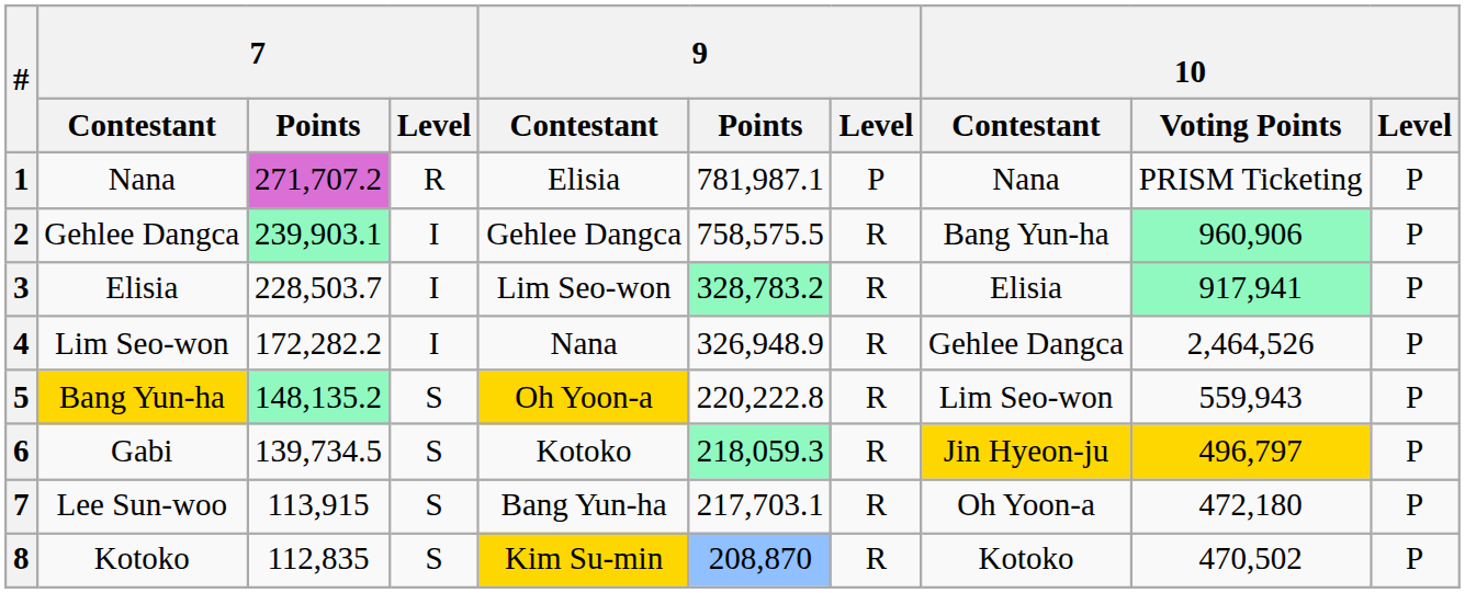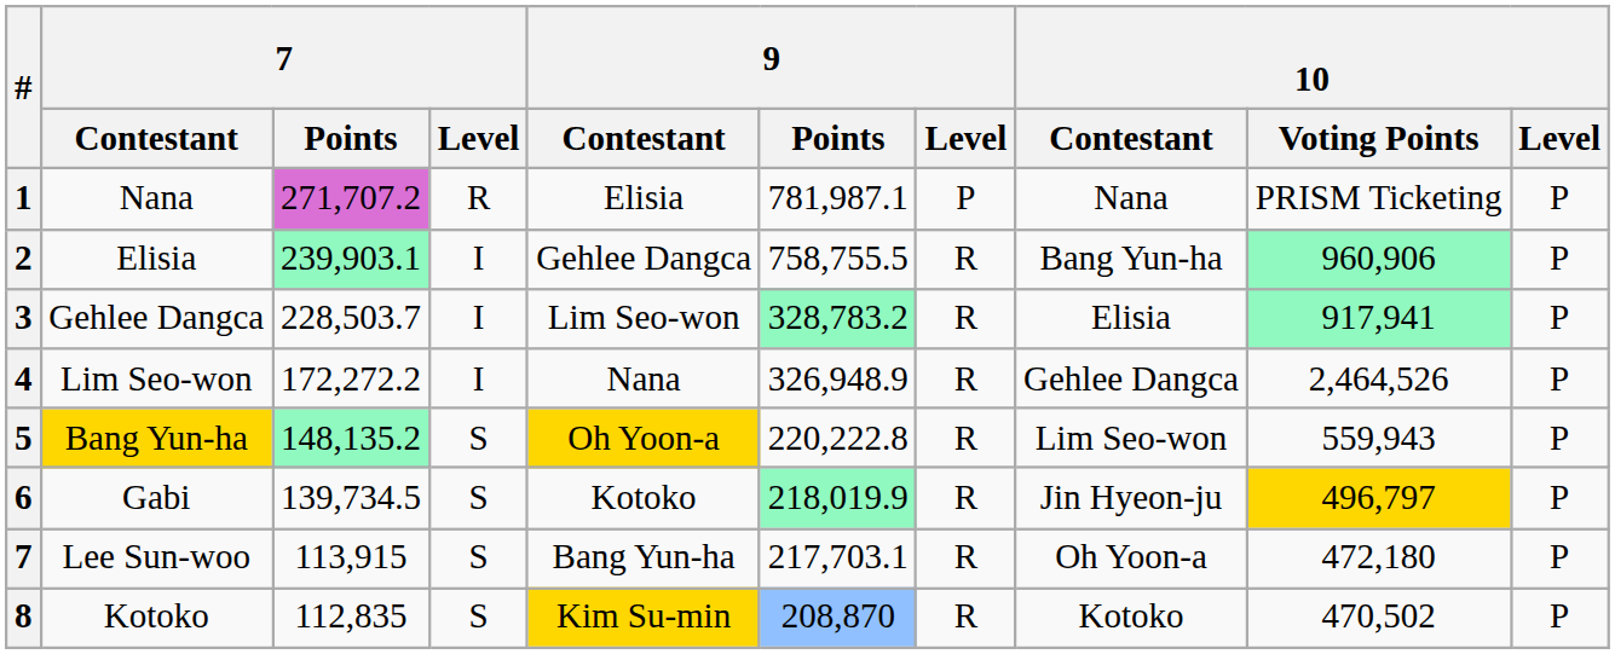2 | 7 / Contestant: Gehlee Dangca -> Elisia
2 | 9 / Points: 758,575.5 -> 758,755.5
3 | 7 / Contestant: Elisia -> Gehlee Dangca
4 | 7 / Points: 172,282.2 -> 172,272.2
6 | 9 / Points: 218,059.3 -> 218,019.9
6 | 10 / Contestant: gold background -> no background
